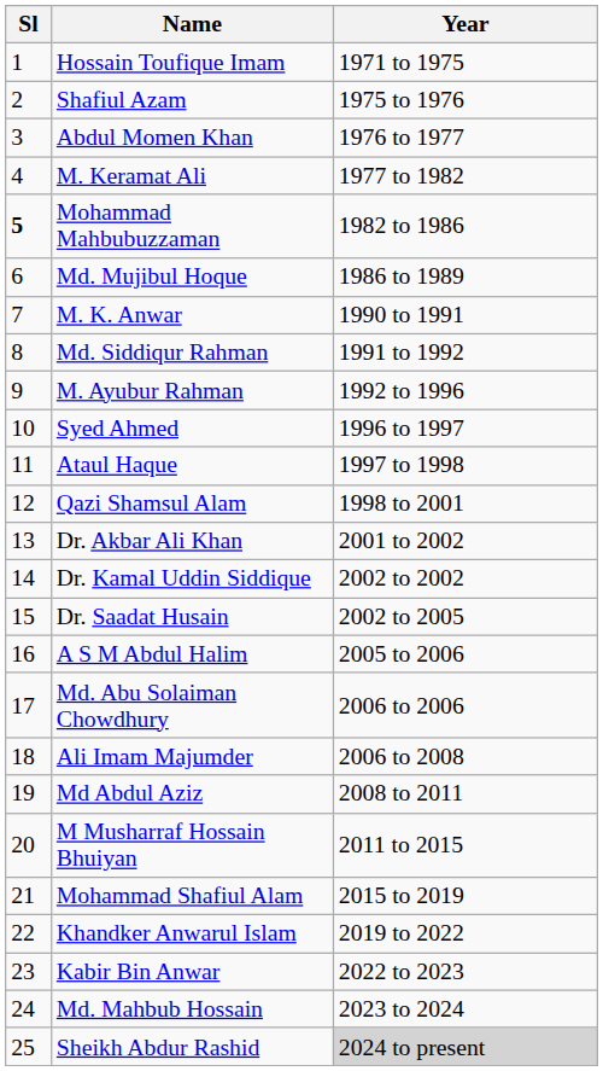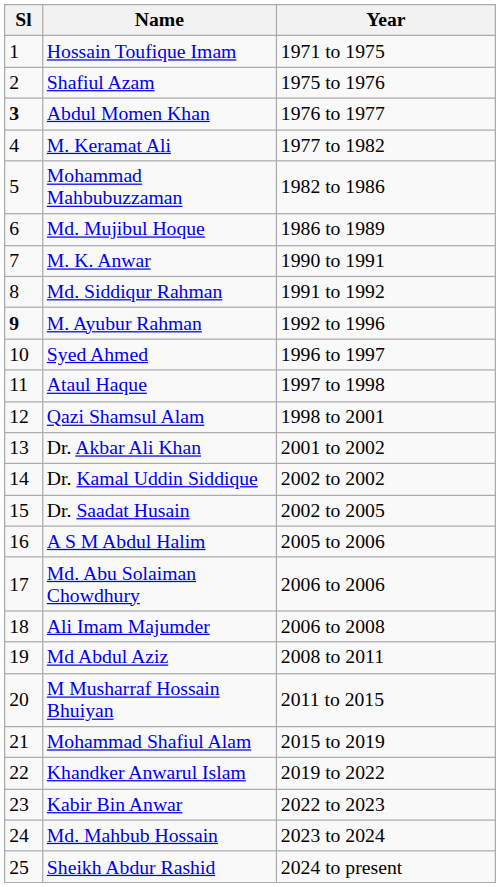Abdul Momen Khan | Sl: normal -> bold
Mohammad Mahbubuzzaman | Sl: bold -> normal
M. Ayubur Rahman | Sl: normal -> bold
Sheikh Abdur Rashid | Year: lightgrey background -> no background
